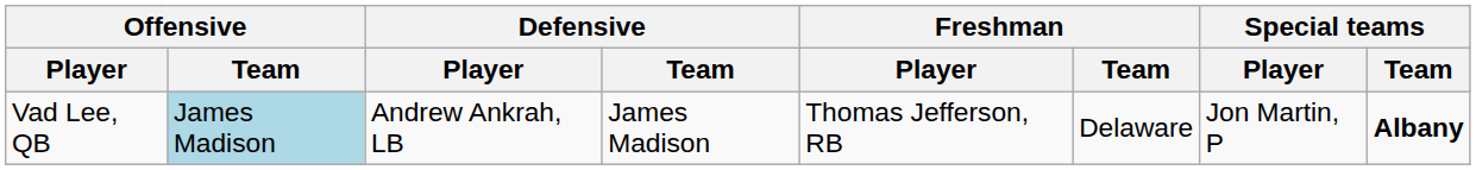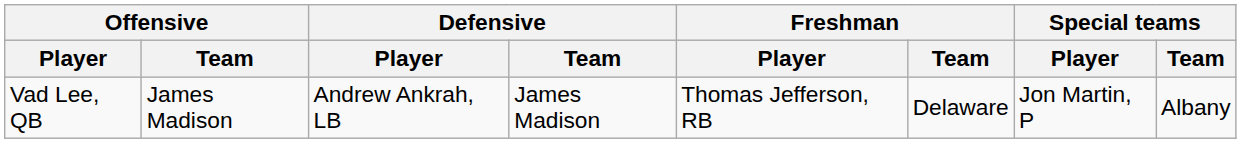Vad Lee, QB | Offensive / Team: lightblue background -> no background
Vad Lee, QB | Special teams / Team: bold -> normal
